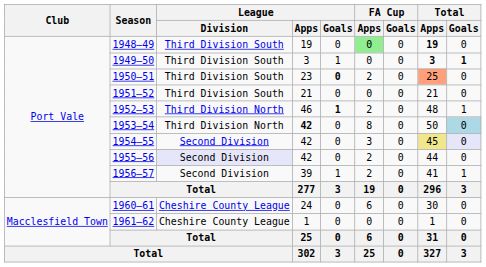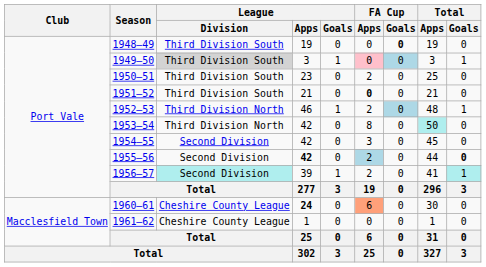1948–49 | FA Cup / Apps: lightgreen background -> no background
1948–49 | FA Cup / Goals: normal -> bold
1948–49 | Total / Apps: bold -> normal
1949–50 | League / Division: no background -> lightgrey background
1949–50 | FA Cup / Apps: no background -> pink background
1949–50 | FA Cup / Goals: no background -> lightblue background
1949–50 | Total / Apps: bold -> normal
1949–50 | Total / Goals: bold -> normal
1950–51 | League / Goals: bold -> normal
1950–51 | Total / Apps: lightsalmon background -> no background
1951–52 | FA Cup / Apps: normal -> bold
1952–53 | League / Goals: bold -> normal
1952–53 | FA Cup / Goals: no background -> lightblue background
1953–54 | League / Apps: bold -> normal
1953–54 | Total / Apps: no background -> paleturquoise background
1953–54 | Total / Goals: lightblue background -> no background
1954–55 | Total / Apps: khaki background -> no background
1954–55 | Total / Goals: lavender background -> no background
1955–56 | League / Division: lavender background -> no background
1955–56 | League / Apps: normal -> bold
1955–56 | FA Cup / Apps: no background -> lightblue background
1955–56 | Total / Goals: normal -> bold
1956–57 | League / Division: no background -> paleturquoise background
1956–57 | Total / Goals: no background -> paleturquoise background
1960–61 | League / Apps: normal -> bold
1960–61 | FA Cup / Apps: no background -> lightsalmon background
